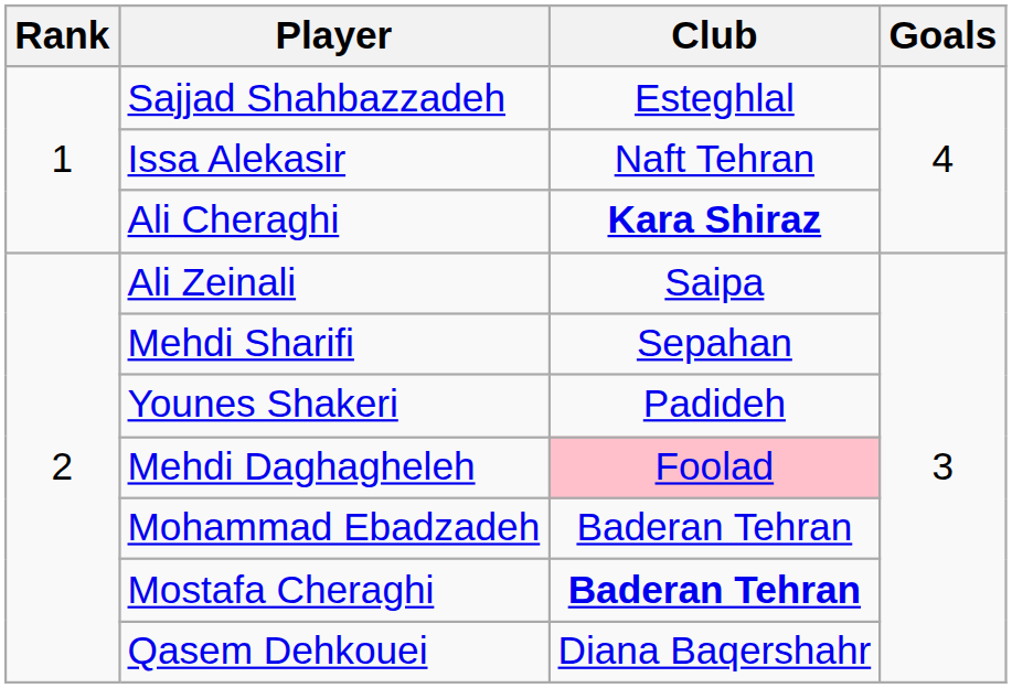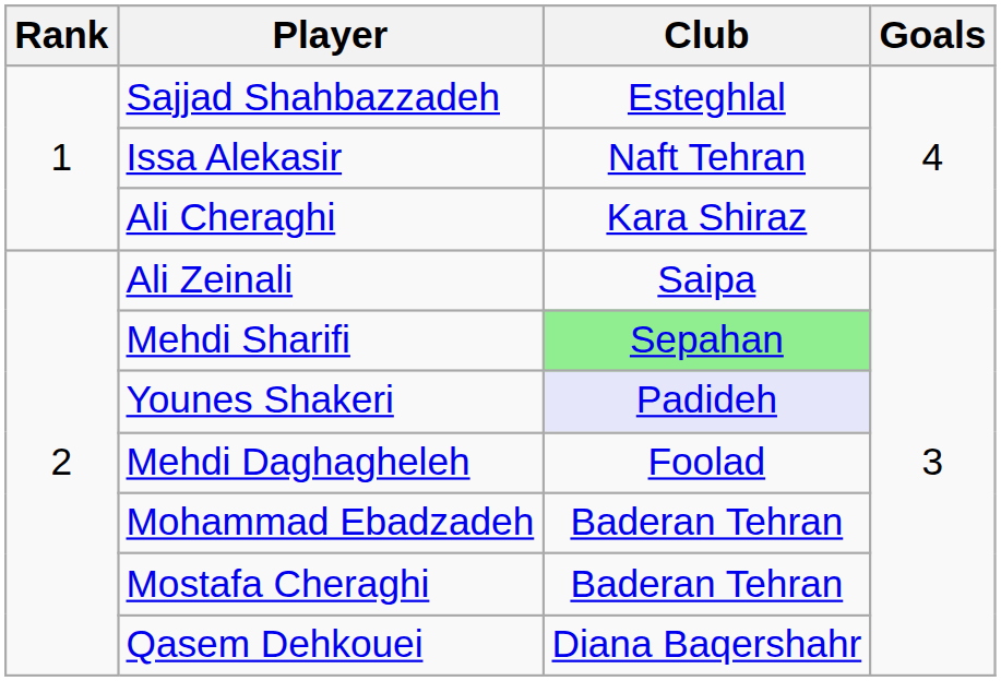Ali Cheraghi | Club: bold -> normal
Mehdi Sharifi | Club: no background -> lightgreen background
Younes Shakeri | Club: no background -> lavender background
Mehdi Daghagheleh | Club: pink background -> no background
Mostafa Cheraghi | Club: bold -> normal
